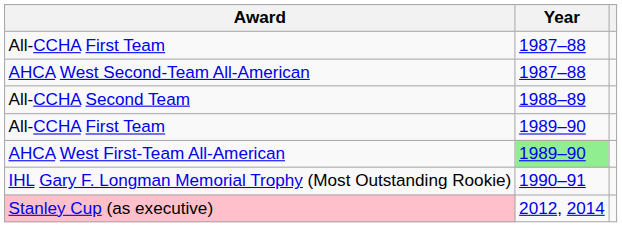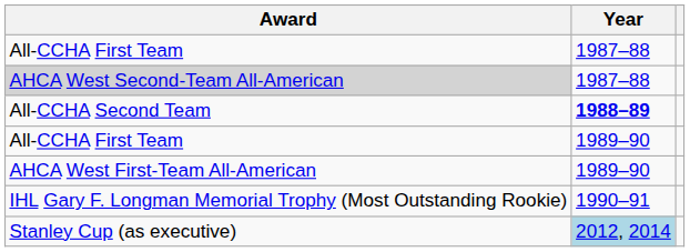AHCA West Second-Team All-American | Award: no background -> lightgrey background
All-CCHA Second Team | Year: normal -> bold
AHCA West First-Team All-American | Year: lightgreen background -> no background
Stanley Cup (as executive) | Award: pink background -> no background
Stanley Cup (as executive) | Year: no background -> lightblue background
